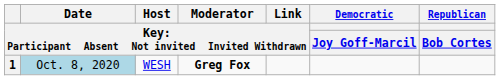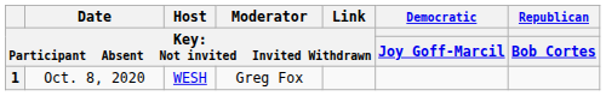1 | column 2: lightblue background -> no background
1 | column 4: bold -> normal
